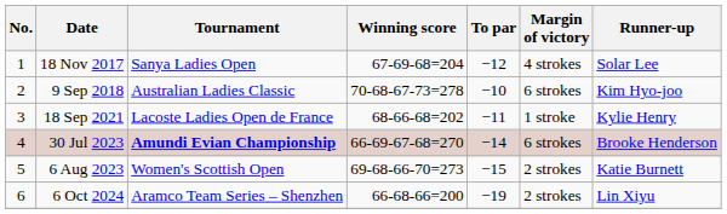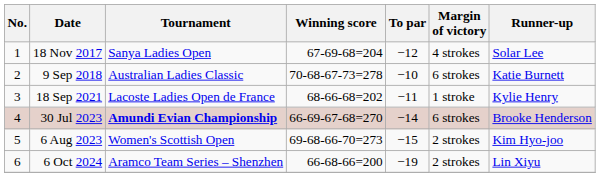9 Sep 2018 | Runner-up: Kim Hyo-joo -> Katie Burnett
6 Aug 2023 | Runner-up: Katie Burnett -> Kim Hyo-joo
